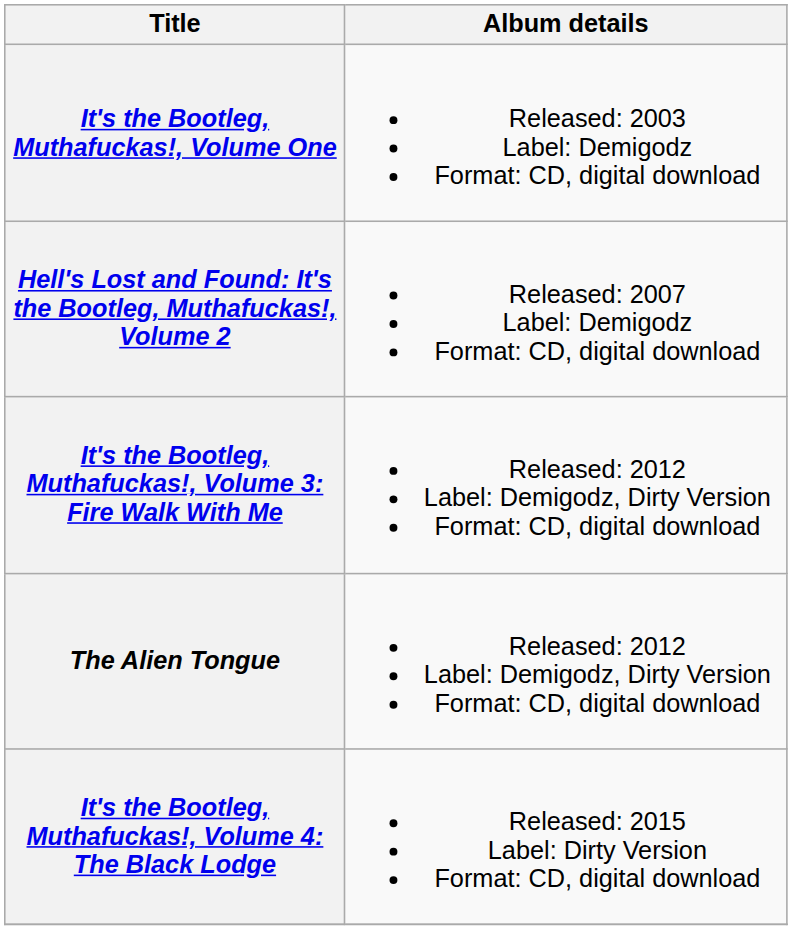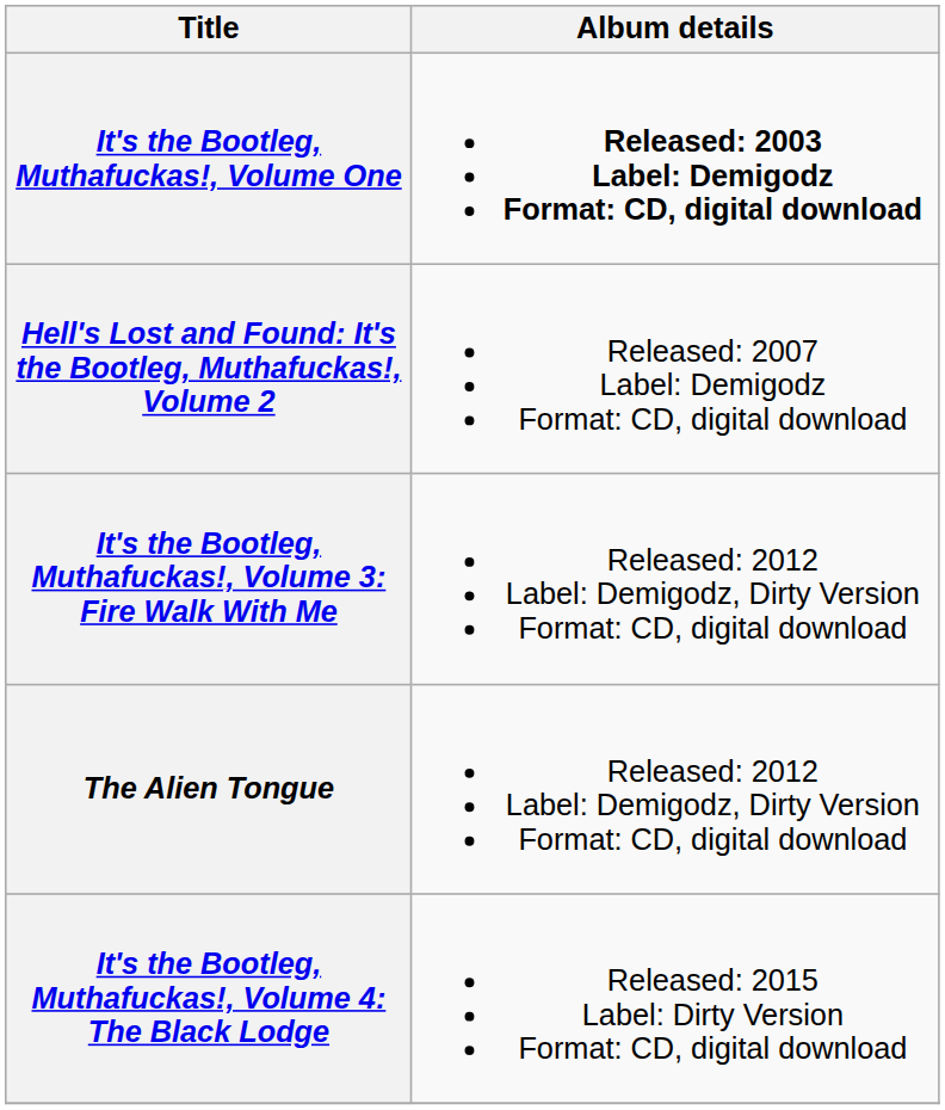It's the Bootleg, Muthafuckas!, Volume One | Album details: normal -> bold
